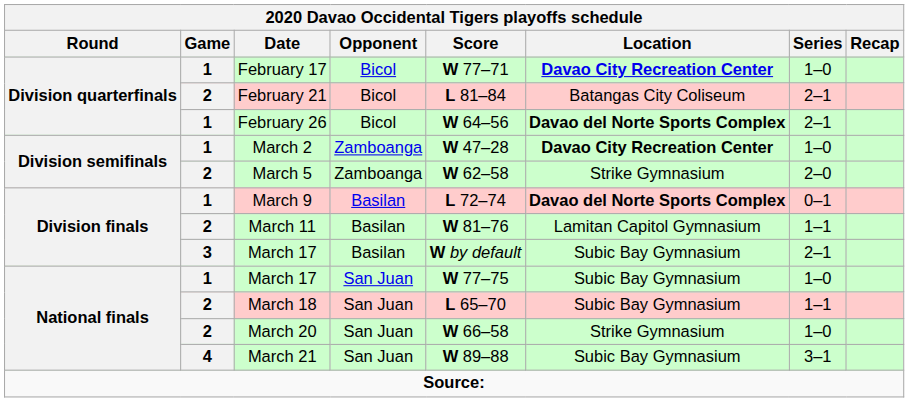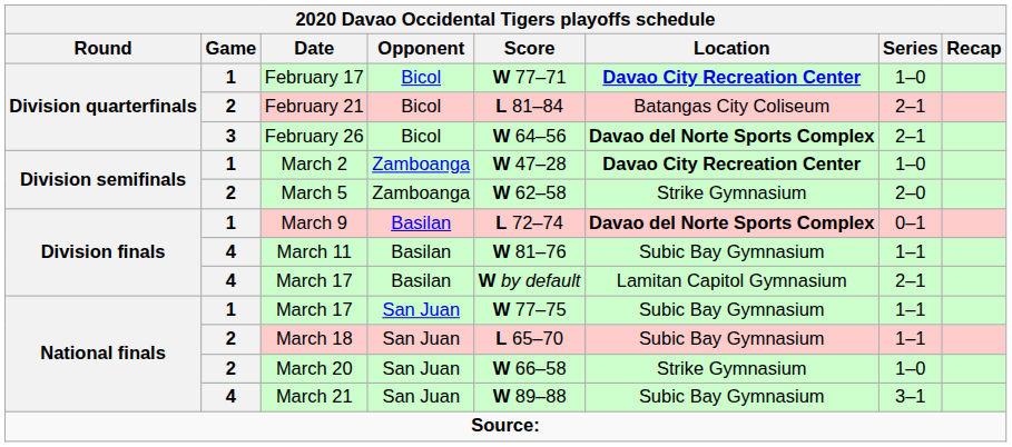February 26 | Game: 1 -> 3
March 11 | Game: 2 -> 4
March 11 | Location: Lamitan Capitol Gymnasium -> Subic Bay Gymnasium
Division finals / March 17 | Game: 3 -> 4
Division finals / March 17 | Location: Subic Bay Gymnasium -> Lamitan Capitol Gymnasium
National finals / March 17 | Series: 1–0 -> 1–1
